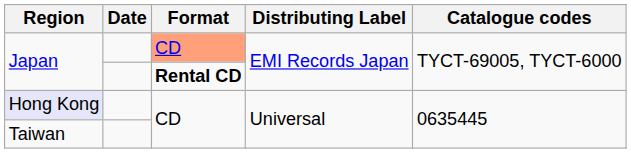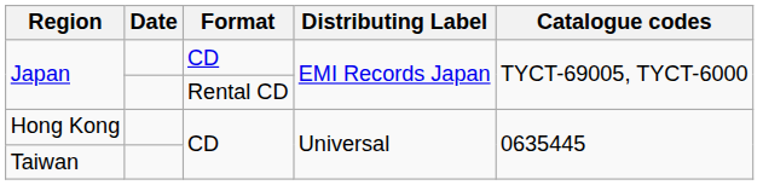Japan / CD | Format: lightsalmon background -> no background
Japan / Rental CD | Format: bold -> normal
Hong Kong | Region: lavender background -> no background
